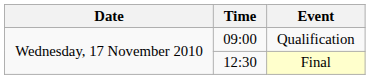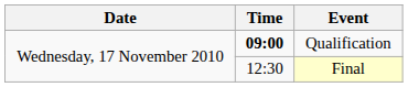Qualification | Time: normal -> bold
